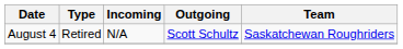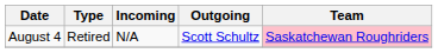August 4 | Team: no background -> pink background
